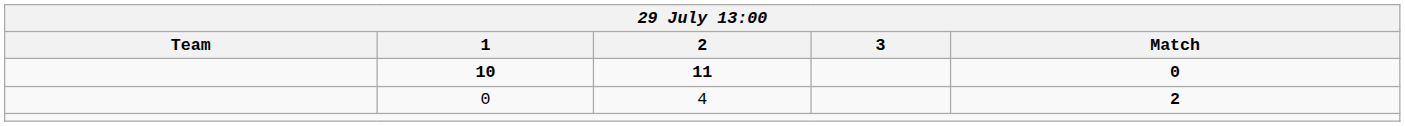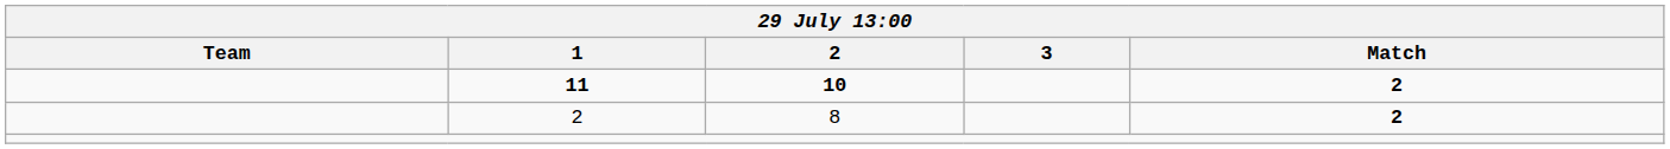row 3 | 1: 10 -> 11
row 3 | 2: 11 -> 10
row 3 | Match: 0 -> 2
row 4 | 1: 0 -> 2
row 4 | 2: 4 -> 8
